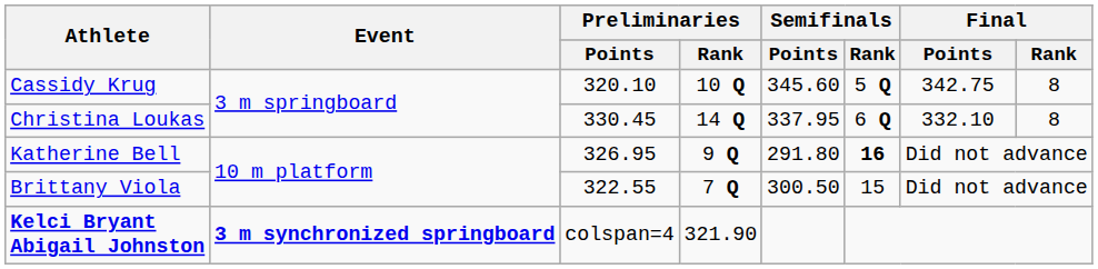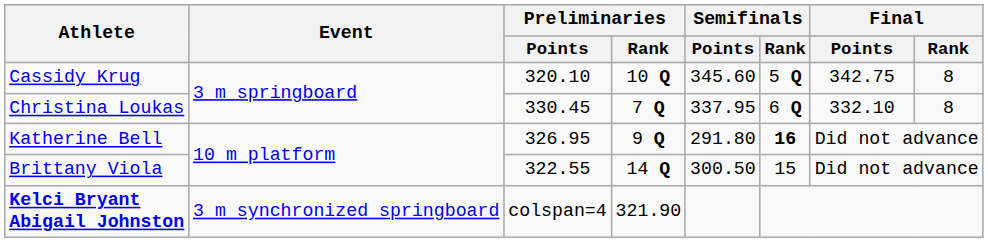Christina Loukas | Preliminaries / Rank: 14 Q -> 7 Q
Brittany Viola | Preliminaries / Rank: 7 Q -> 14 Q
Kelci Bryant Abigail Johnston | Event: bold -> normal
